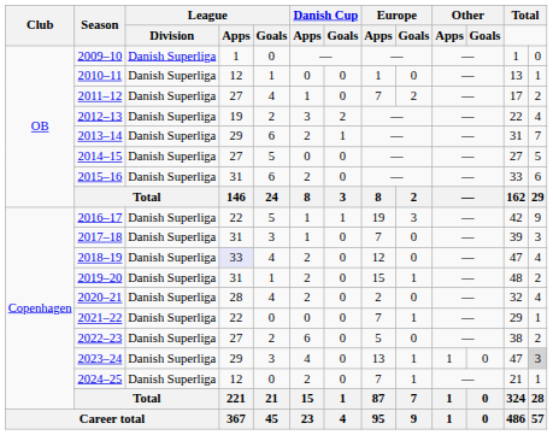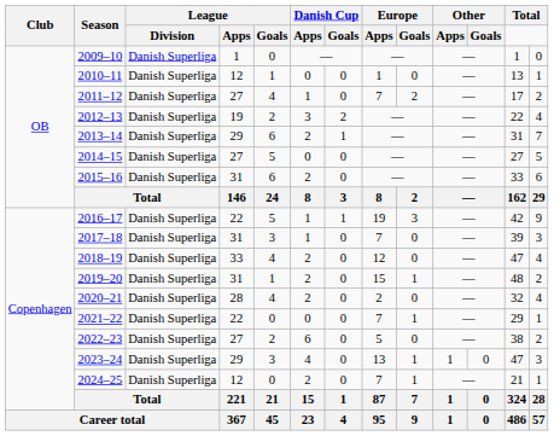2018–19 | League / Apps: lavender background -> no background
2023–24 | column 13: lightgrey background -> no background
